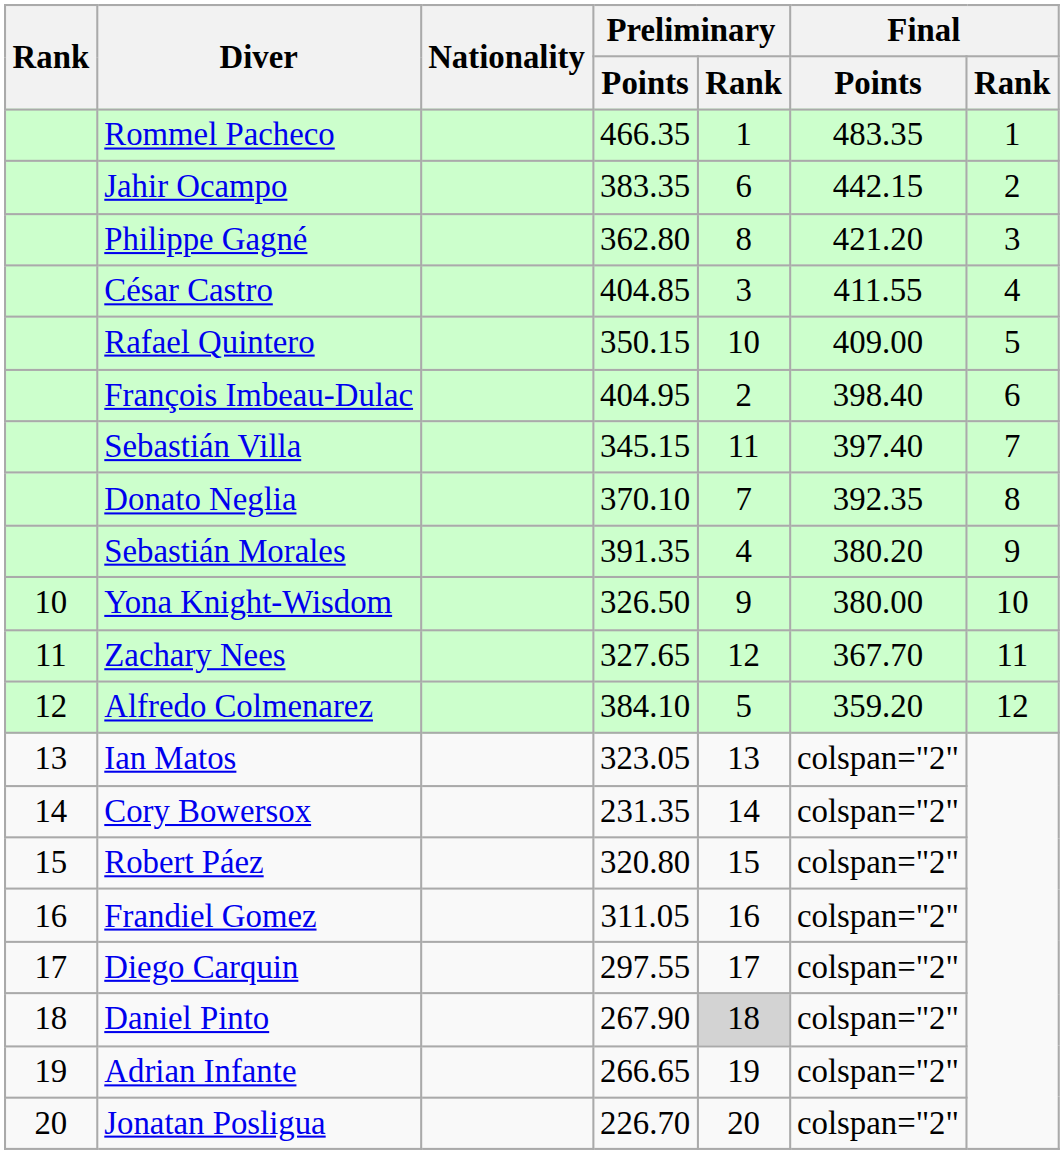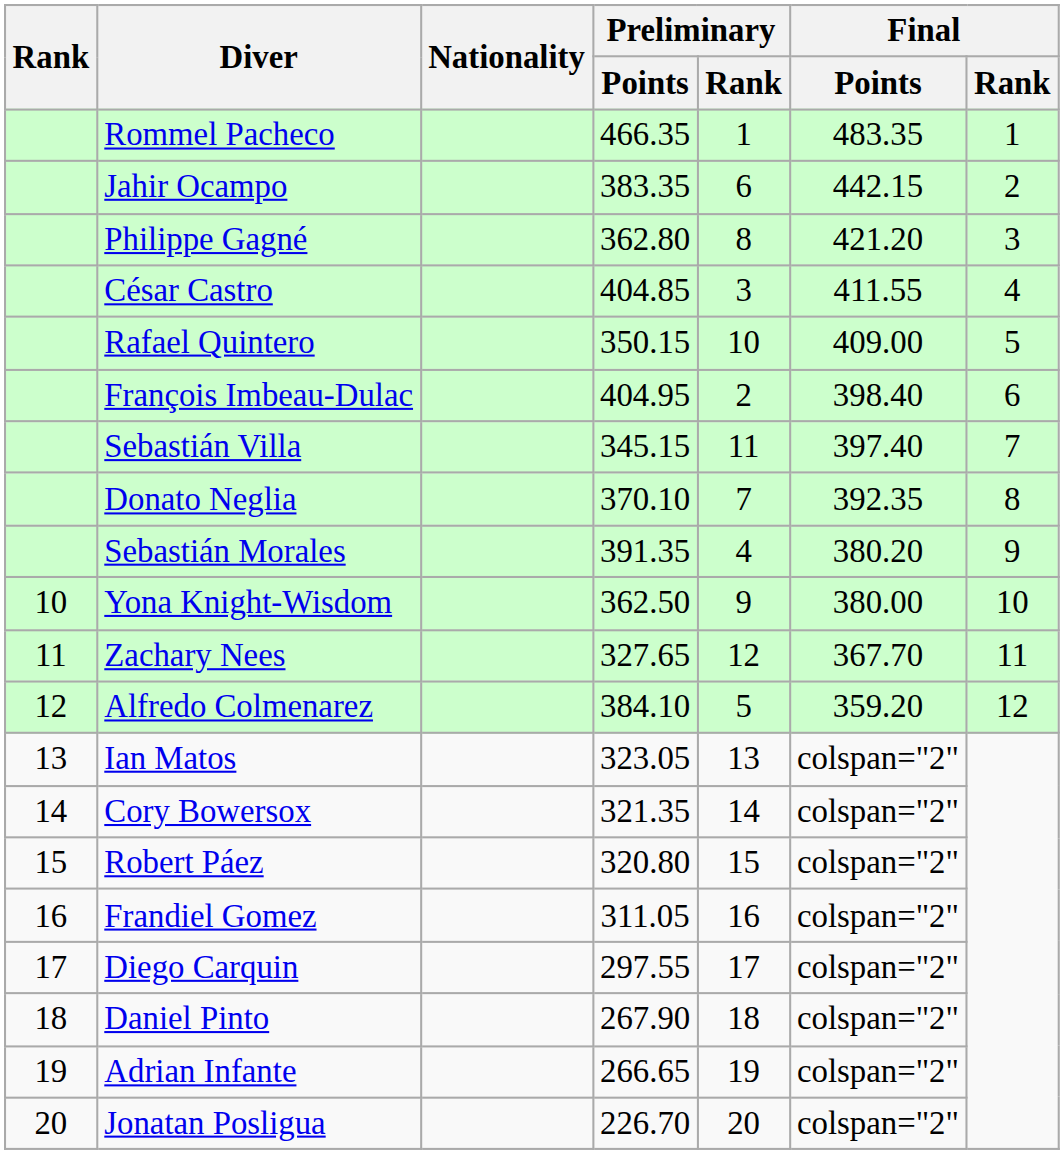Yona Knight-Wisdom | Preliminary / Points: 326.50 -> 362.50
Cory Bowersox | Preliminary / Points: 231.35 -> 321.35
Daniel Pinto | Preliminary / Rank: lightgrey background -> no background
